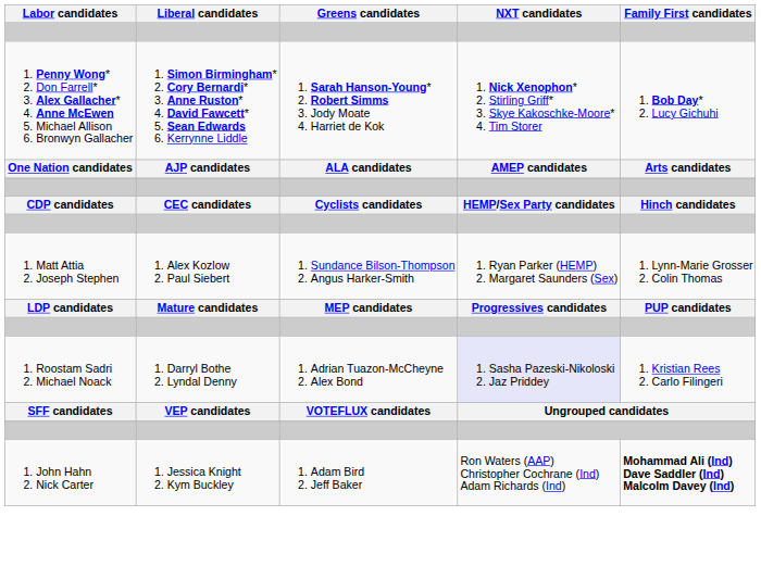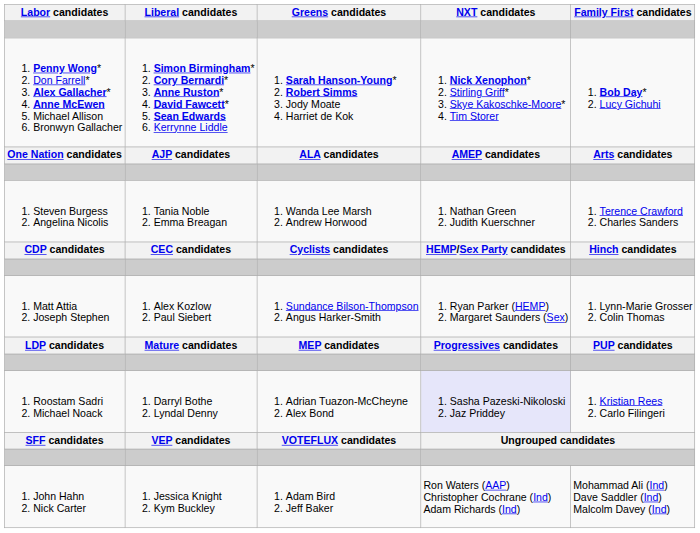+ row: Steven Burgess Angelina Nicolis | Tania Noble Emma Breagan | Wanda Lee Marsh Andrew Horwood | Nathan Green Judith Kuerschner | Terence Crawford Charles Sanders
John Hahn Nick Carter | Family First candidates: bold -> normal
